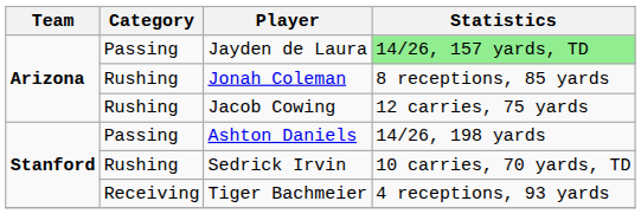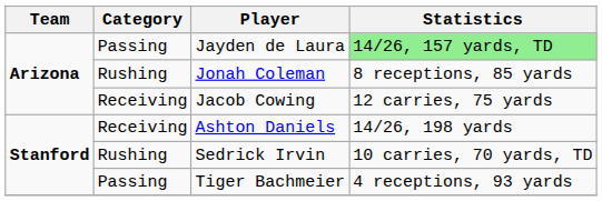Jacob Cowing | Category: Rushing -> Receiving
Ashton Daniels | Category: Passing -> Receiving
Tiger Bachmeier | Category: Receiving -> Passing
